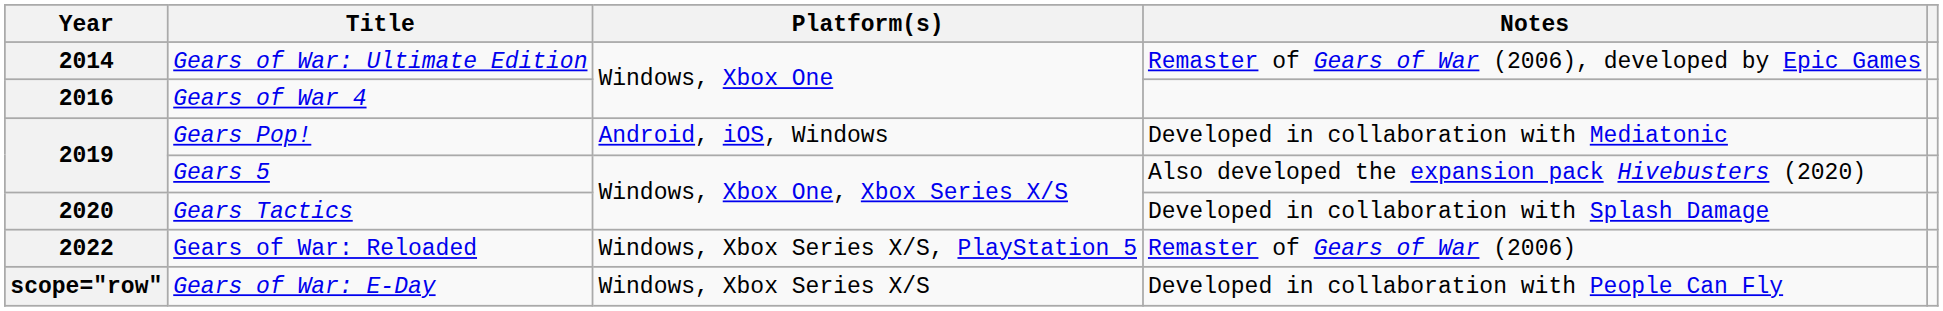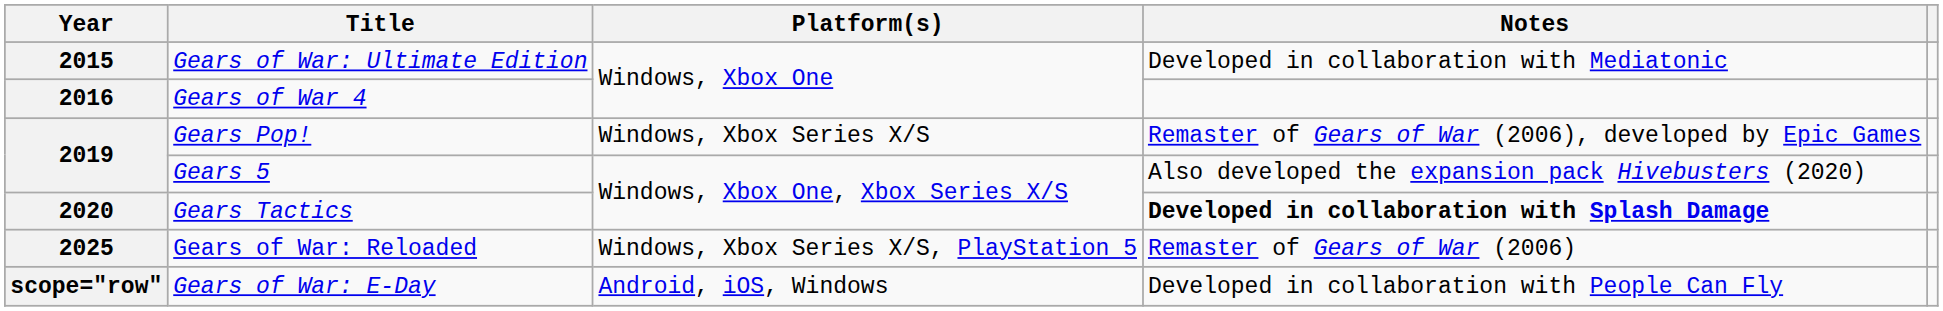Gears of War: Ultimate Edition | Year: 2014 -> 2015
Gears of War: Ultimate Edition | Notes: Remaster of Gears of War (2006), developed by Epic Games -> Developed in collaboration with Mediatonic
Gears Pop! | Platform(s): Android, iOS, Windows -> Windows, Xbox Series X/S
Gears Pop! | Notes: Developed in collaboration with Mediatonic -> Remaster of Gears of War (2006), developed by Epic Games
Gears Tactics | Notes: normal -> bold
Gears of War: Reloaded | Year: 2022 -> 2025
Gears of War: E-Day | Platform(s): Windows, Xbox Series X/S -> Android, iOS, Windows
